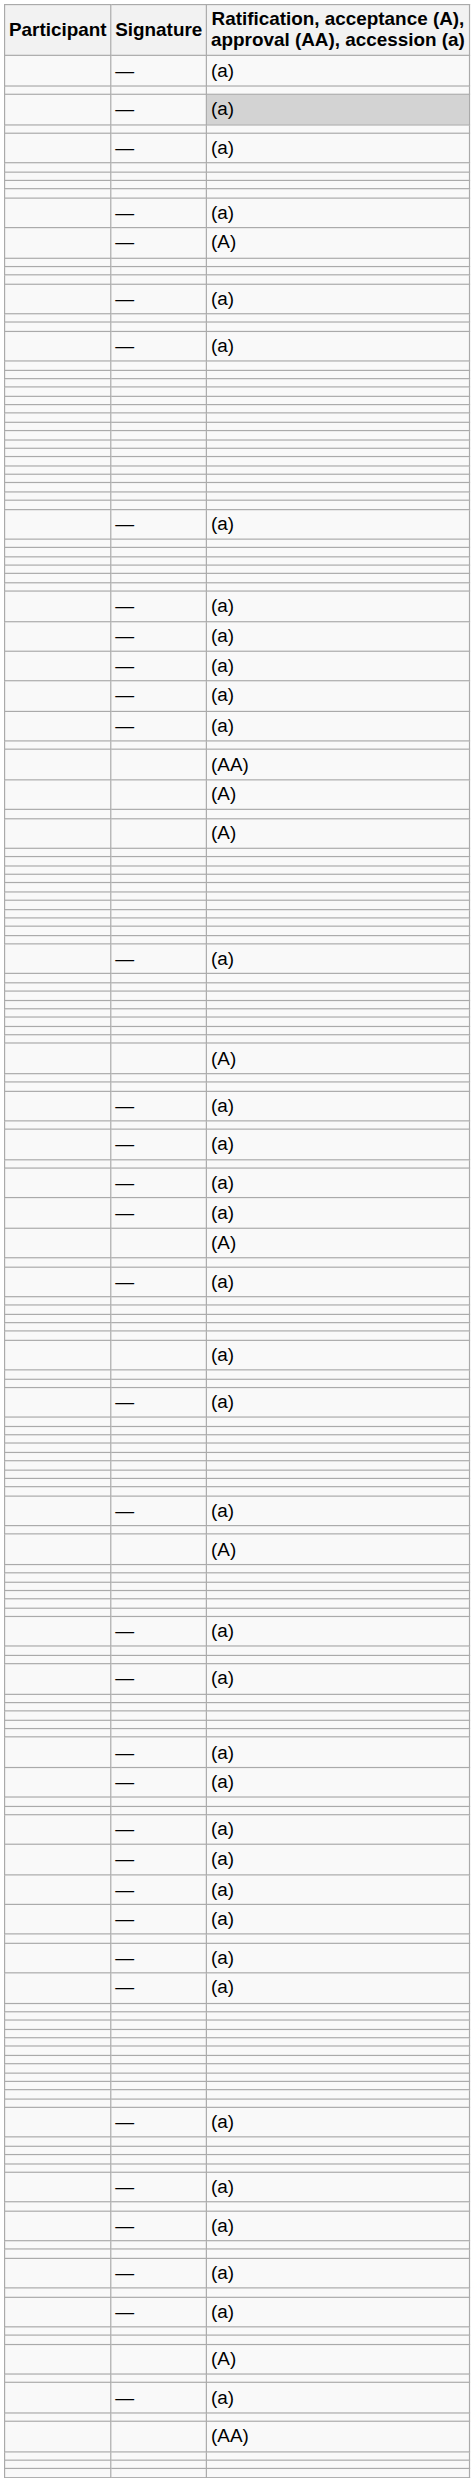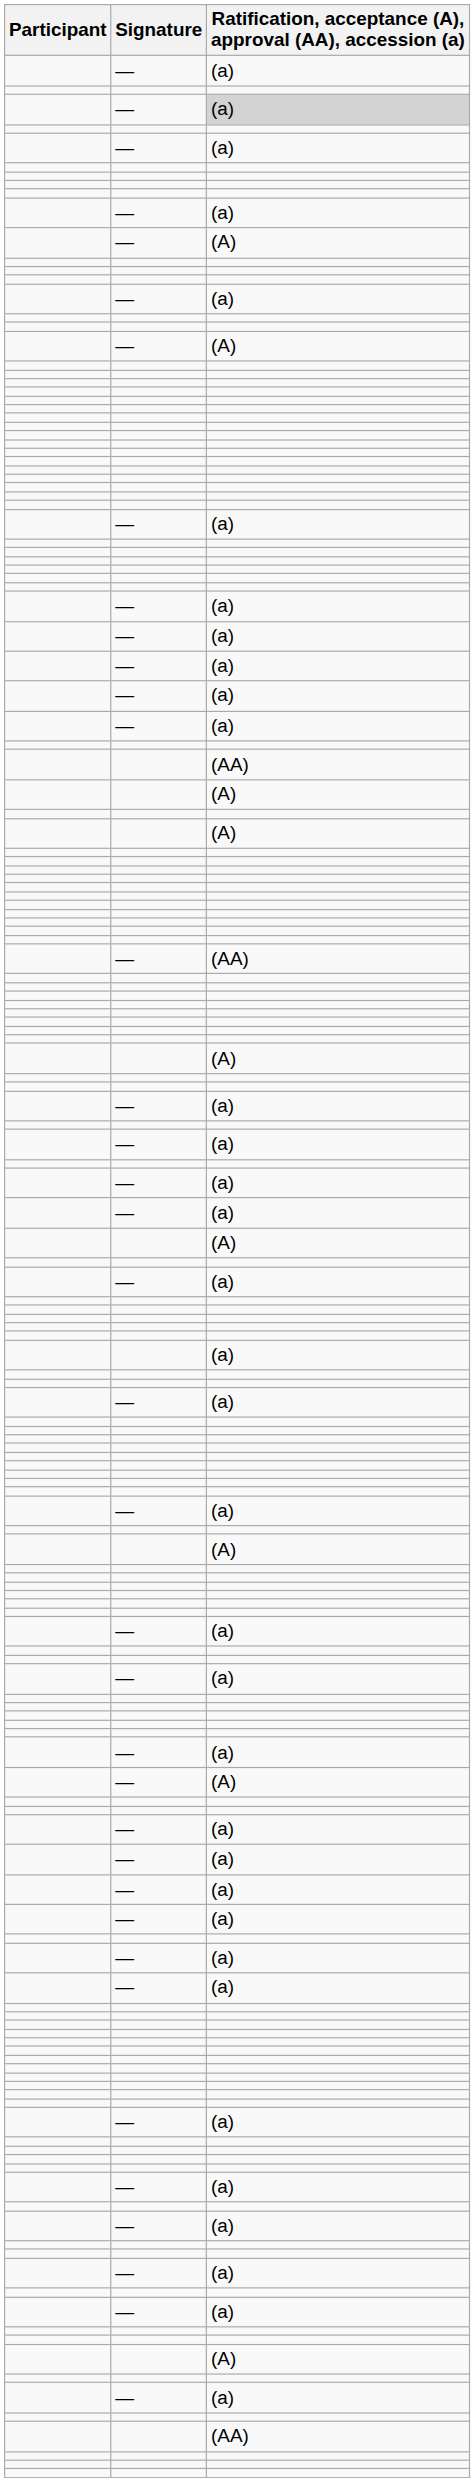row 19 | Ratification, acceptance (A), approval (AA), accession (a): (a) -> (A)
row 65 | Ratification, acceptance (A), approval (AA), accession (a): (a) -> (AA)
row 123 | Ratification, acceptance (A), approval (AA), accession (a): (a) -> (A)
